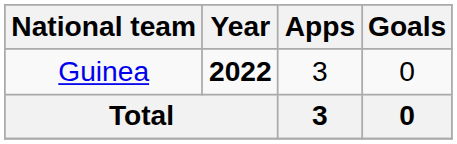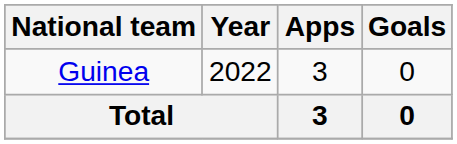Guinea | Year: bold -> normal
